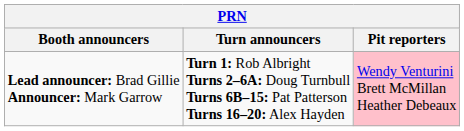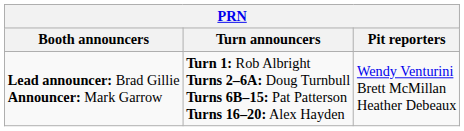Lead announcer: Brad Gillie Announcer: Mark Garrow | Pit reporters: pink background -> no background
